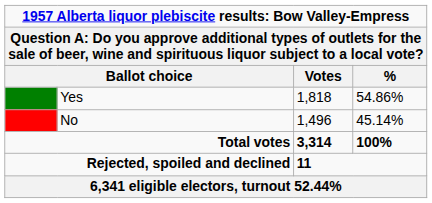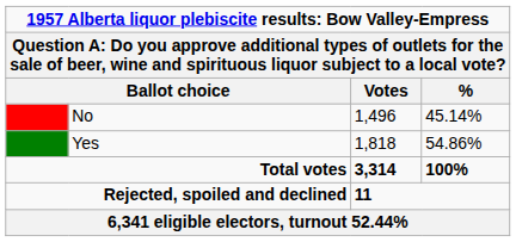rows swapped: Yes <-> No
